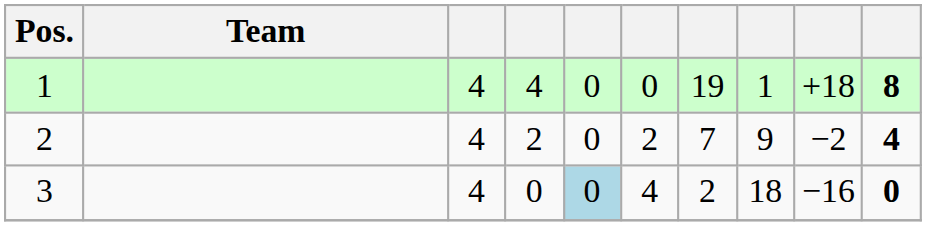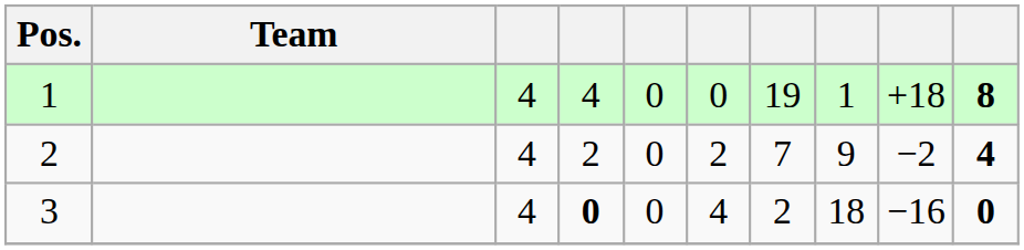3 | column 4: normal -> bold
3 | column 5: lightblue background -> no background
